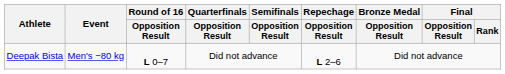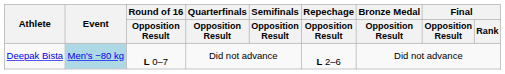Deepak Bista | Event: no background -> lightblue background
